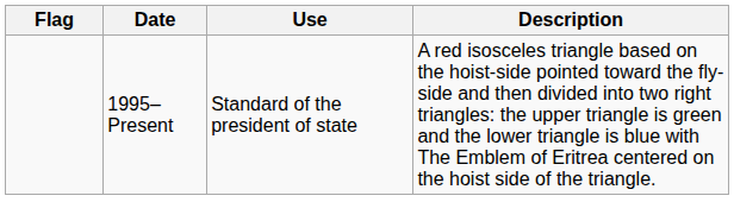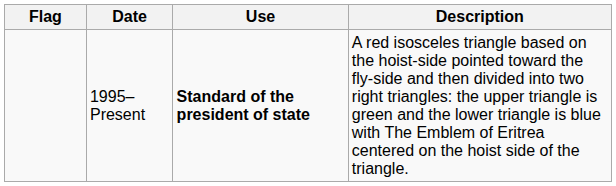1995–Present | Use: normal -> bold
